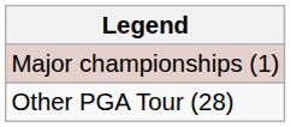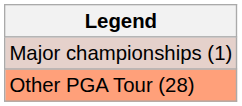row 3 | column 1: no background -> lightsalmon background
